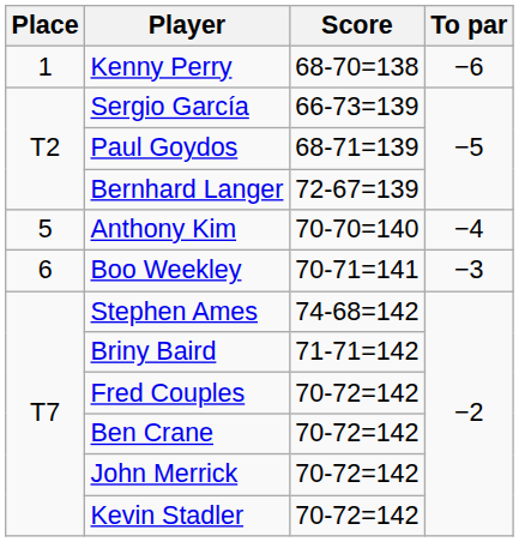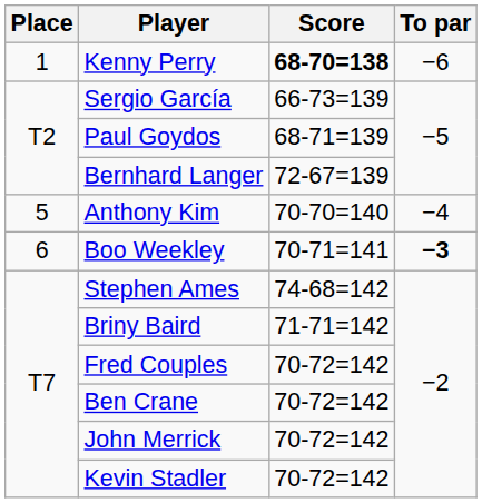Kenny Perry | Score: normal -> bold
Boo Weekley | To par: normal -> bold
